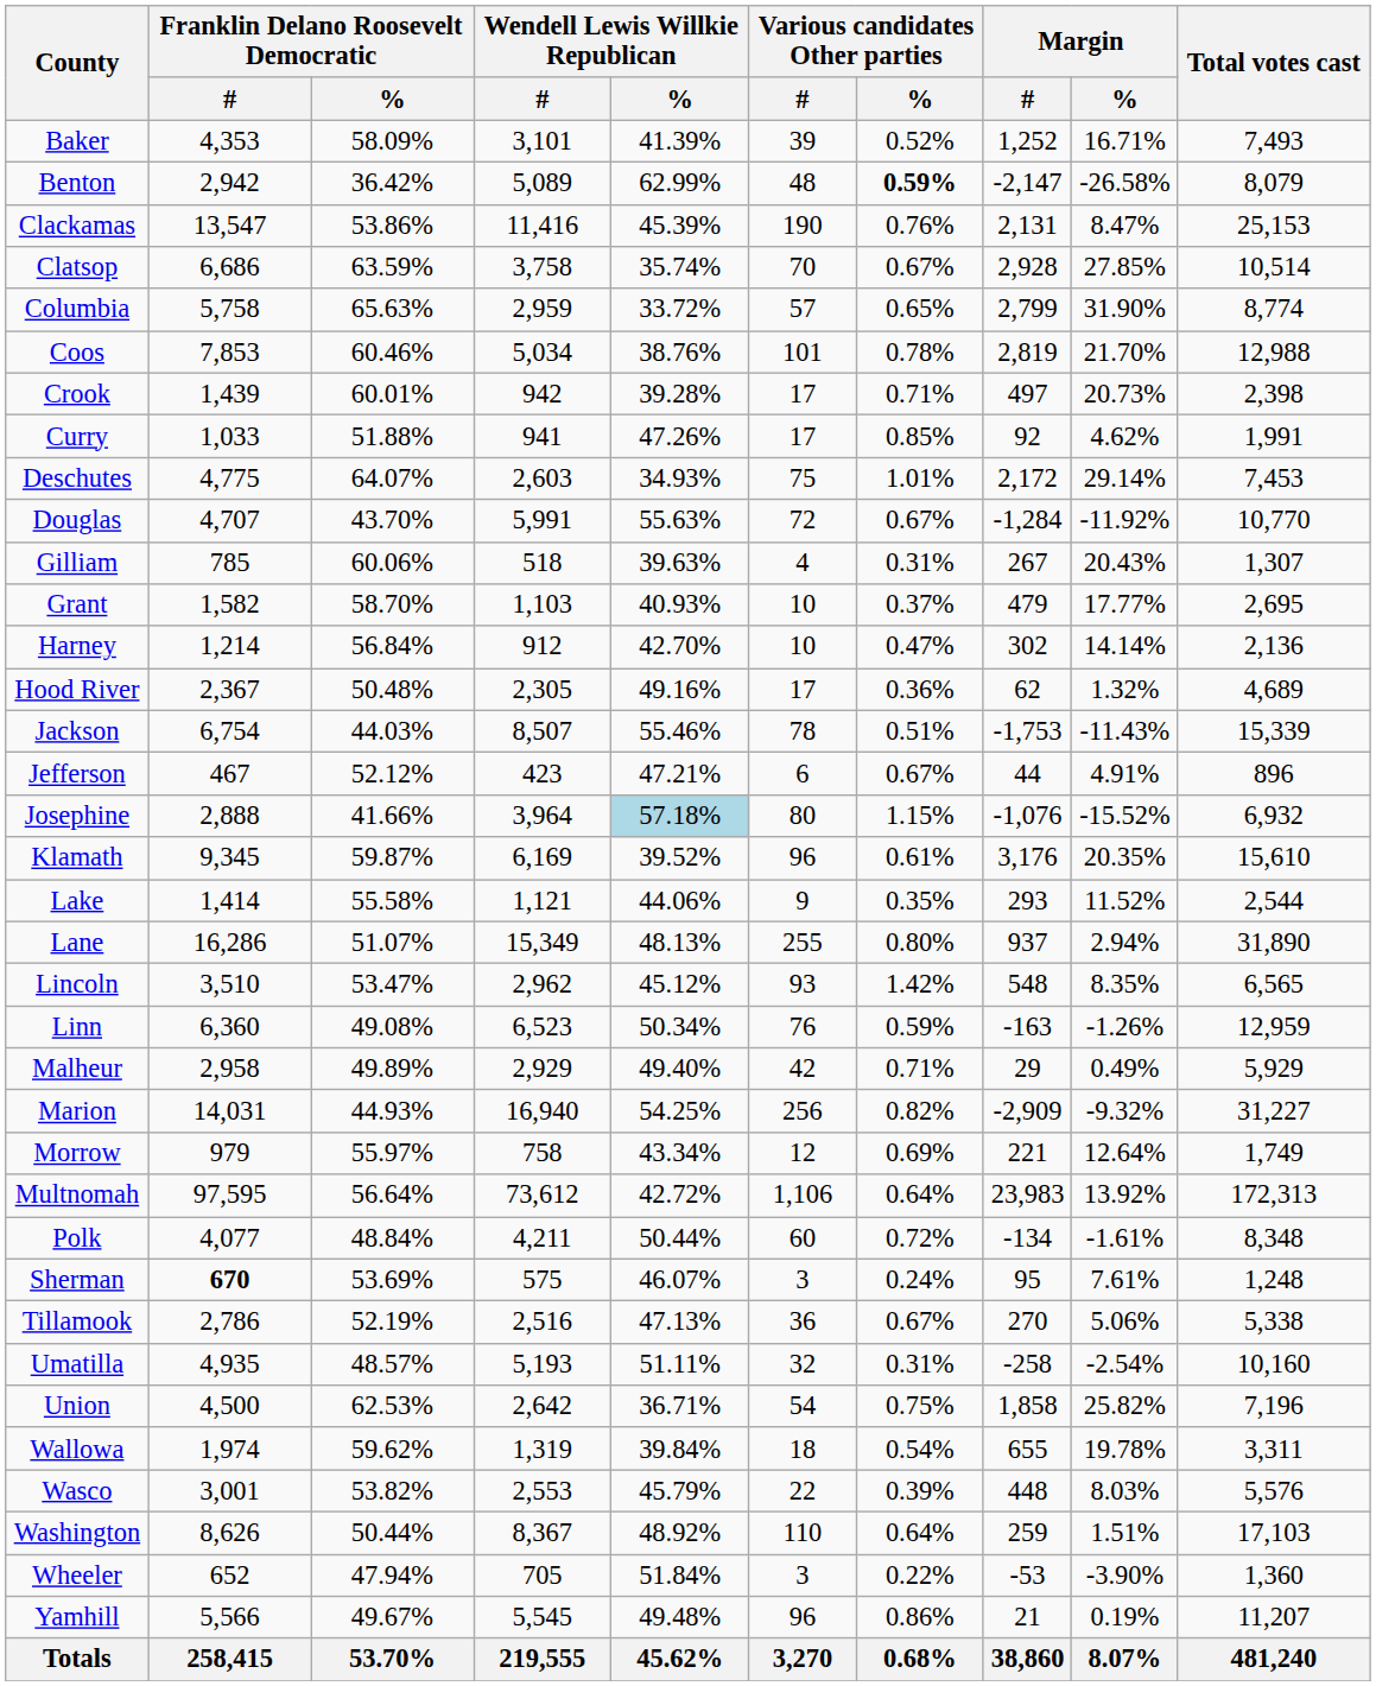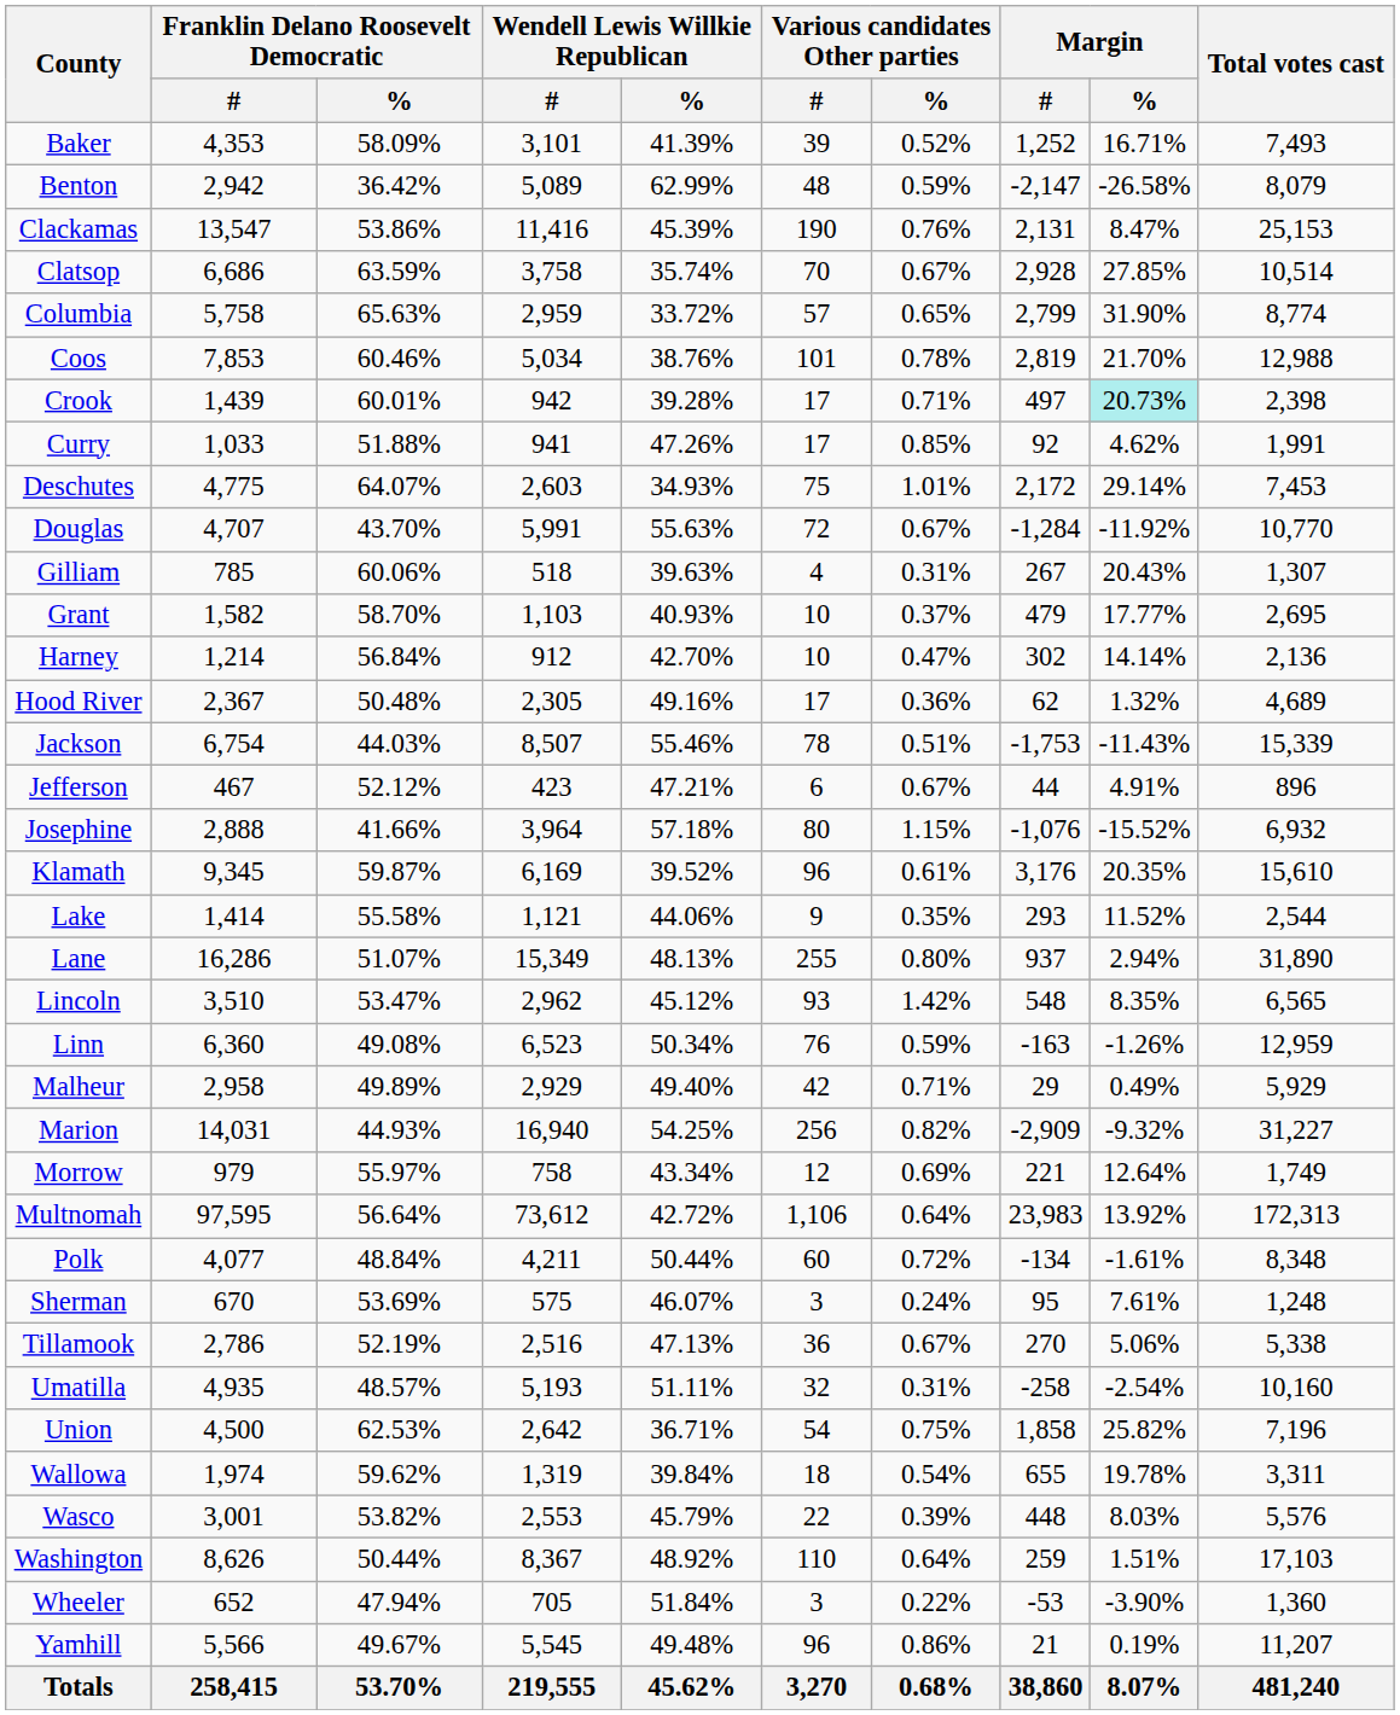Benton | Various candidates Other parties / %: bold -> normal
Crook | Margin / %: no background -> paleturquoise background
Josephine | Wendell Lewis Willkie Republican / %: lightblue background -> no background
Sherman | Franklin Delano Roosevelt Democratic / #: bold -> normal
